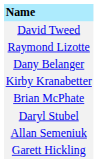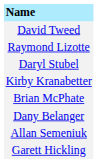row 4 | column 1: Dany Belanger -> Daryl Stubel
row 7 | column 1: Daryl Stubel -> Dany Belanger
